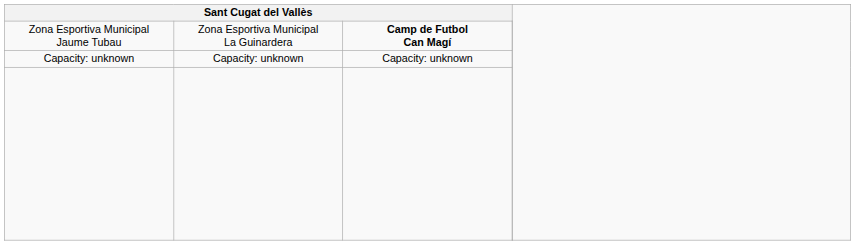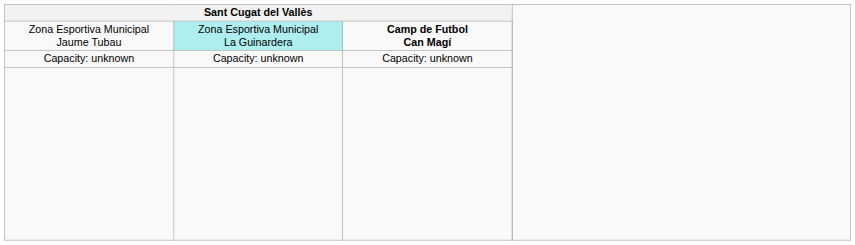Zona Esportiva Municipal Jaume Tubau | column 2: no background -> paleturquoise background
